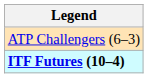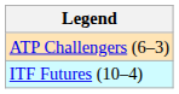row 3 | column 1: bold -> normal
